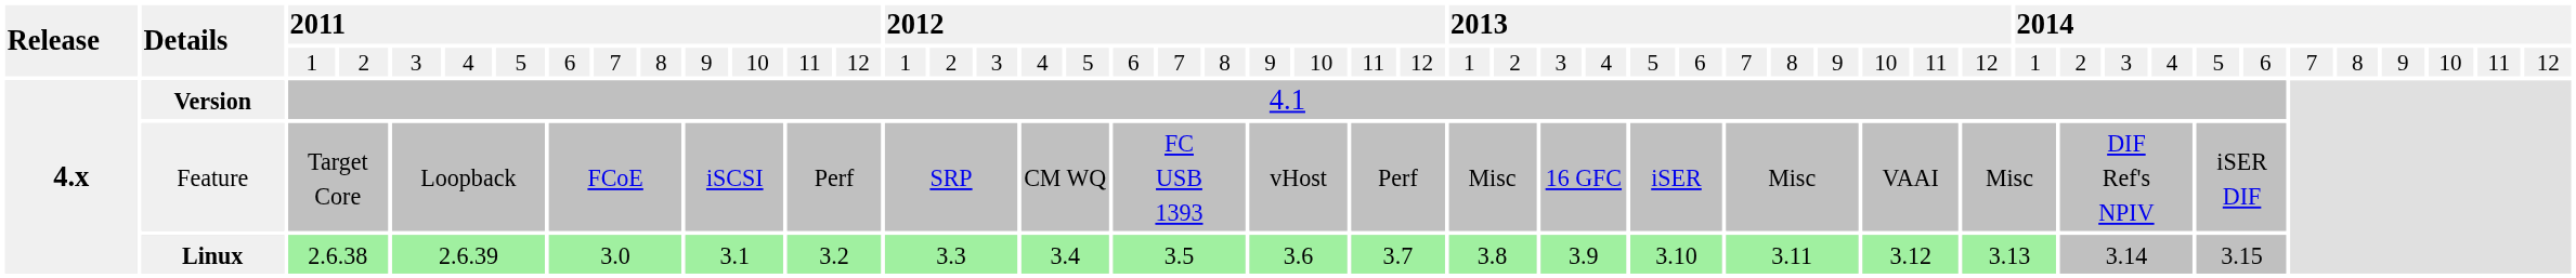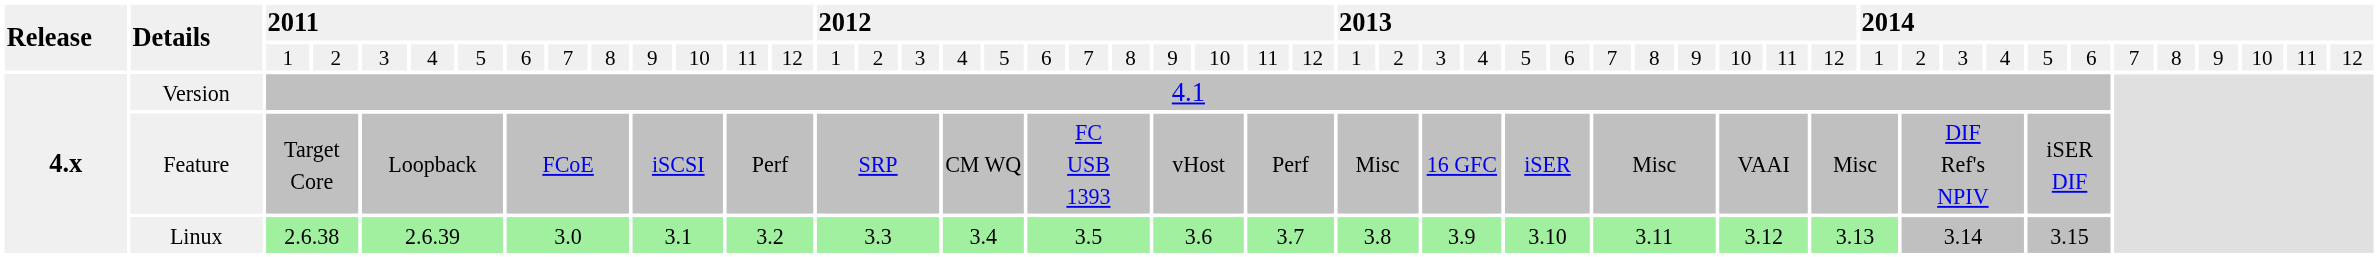Version | Details: bold -> normal
Linux | Details: bold -> normal
